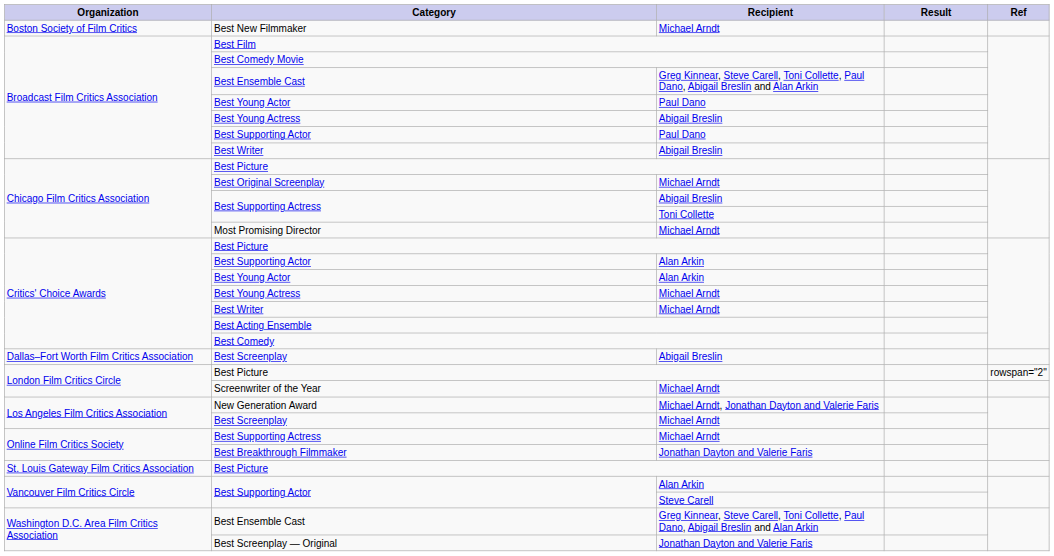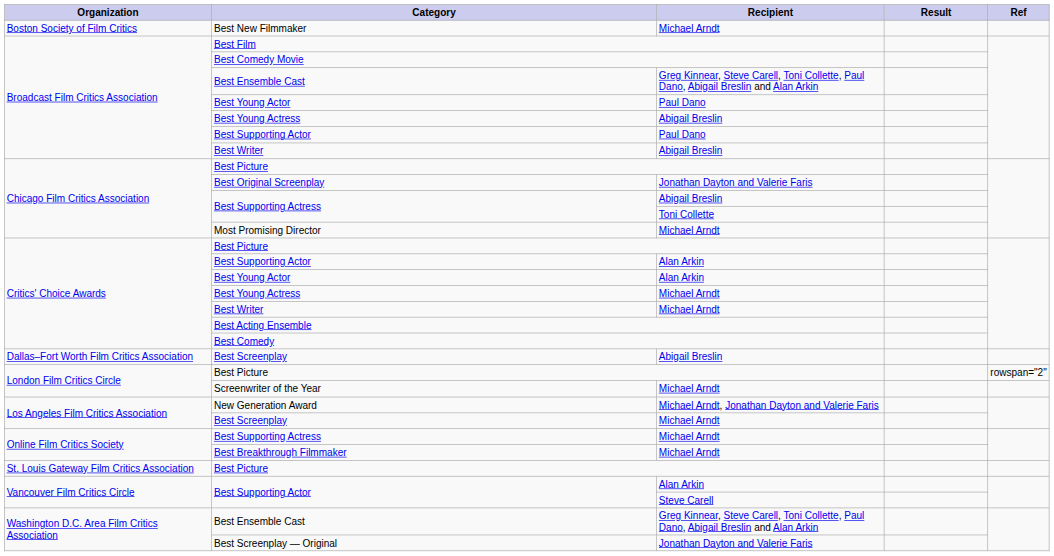Best Original Screenplay | Recipient: Michael Arndt -> Jonathan Dayton and Valerie Faris
Best Breakthrough Filmmaker | Recipient: Jonathan Dayton and Valerie Faris -> Michael Arndt
